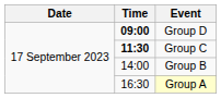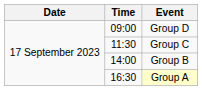Group D | Time: bold -> normal
Group C | Time: bold -> normal
